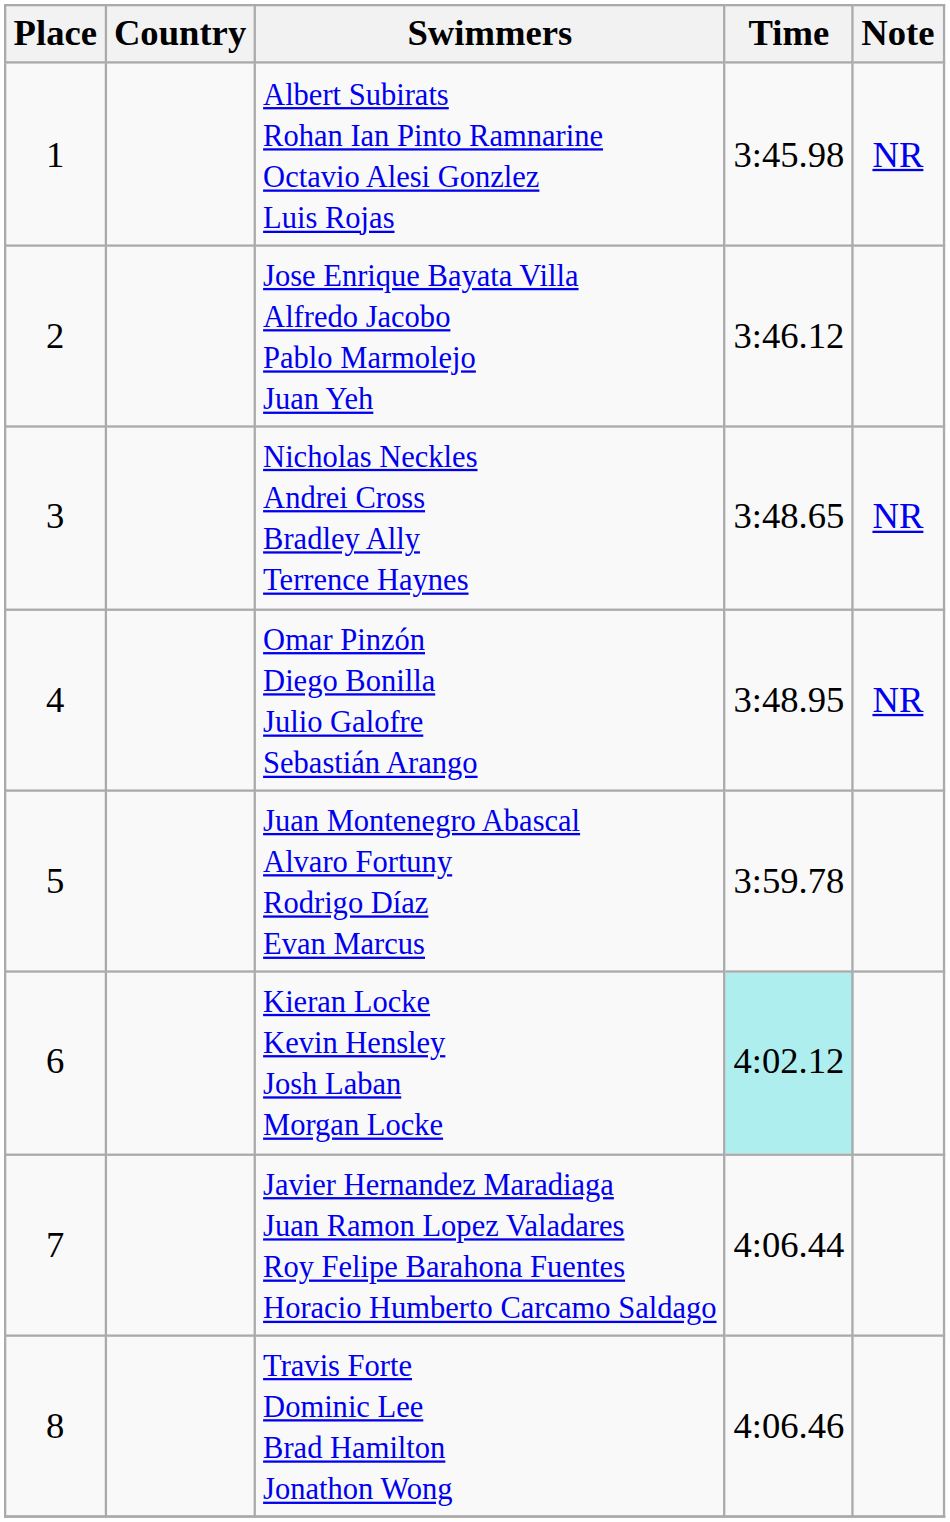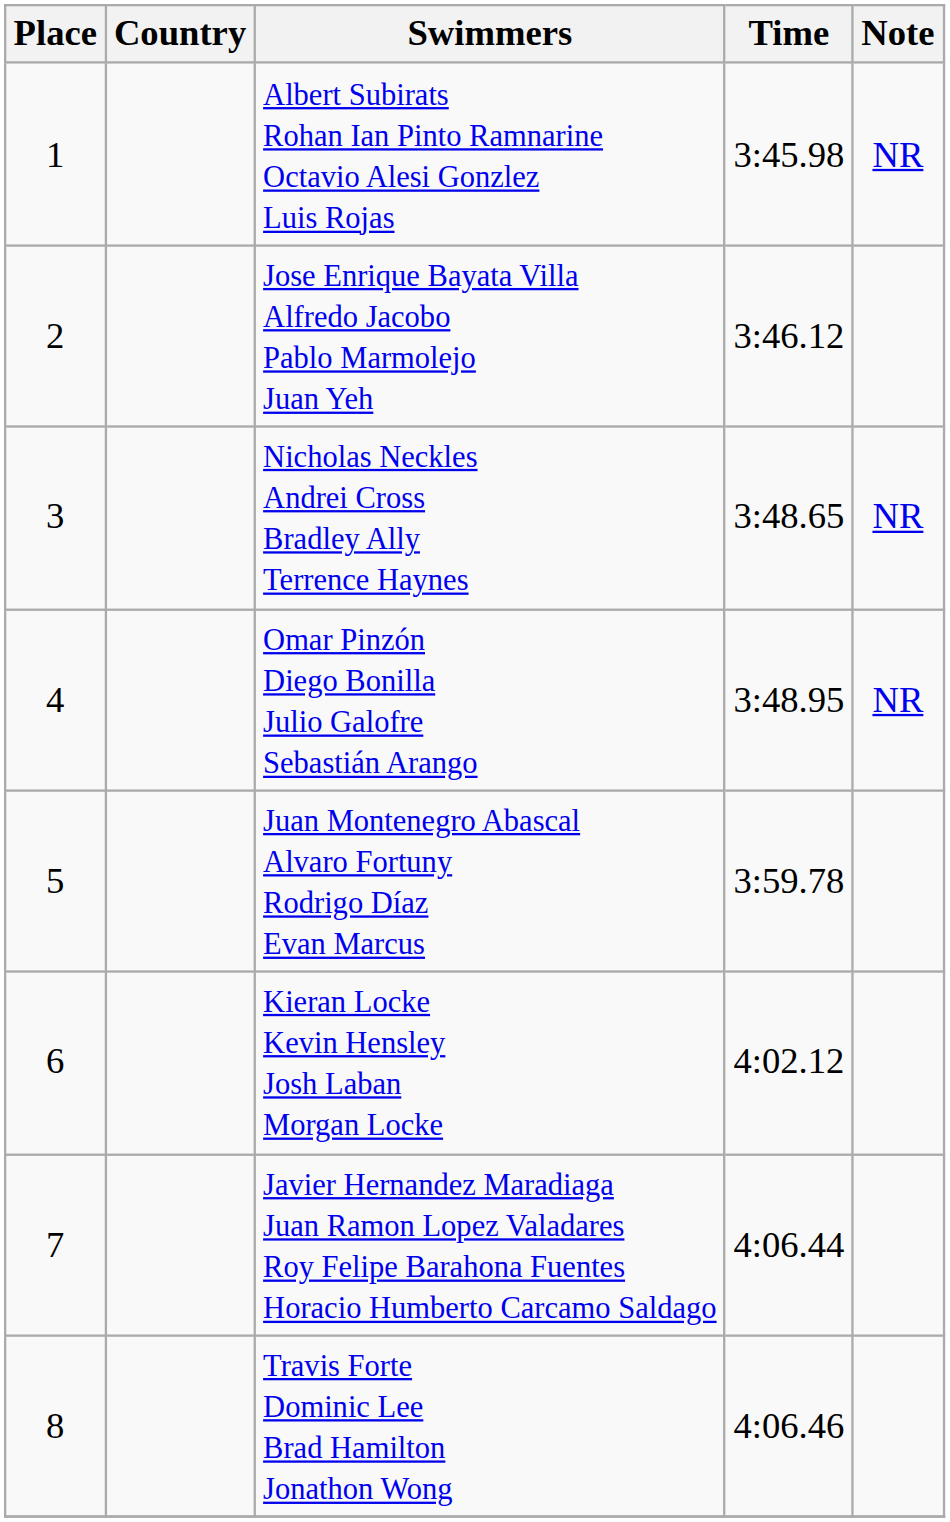Kieran Locke Kevin Hensley Josh Laban Morgan Locke | Time: paleturquoise background -> no background
